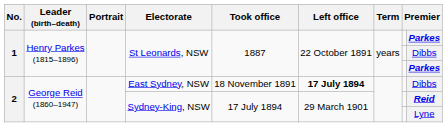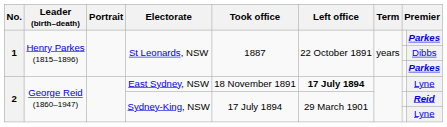East Sydney, NSW | column 9: Dibbs -> Lyne
